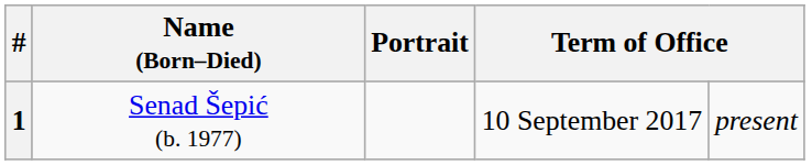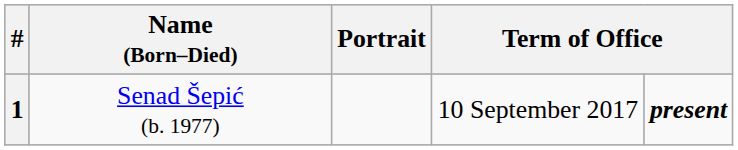1 | column 5: normal -> bold
